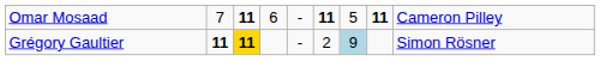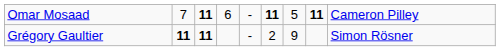Grégory Gaultier | column 3: gold background -> no background
Grégory Gaultier | column 7: lightblue background -> no background
